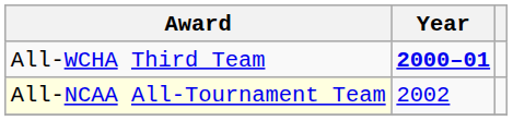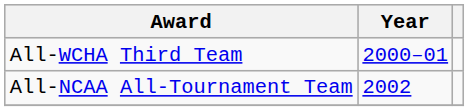row 2 | Year: bold -> normal
row 3 | Award: lightyellow background -> no background
